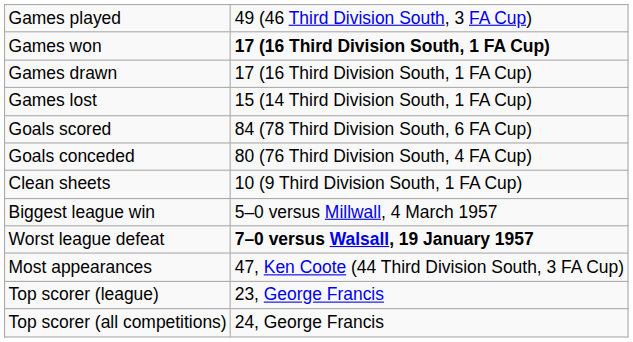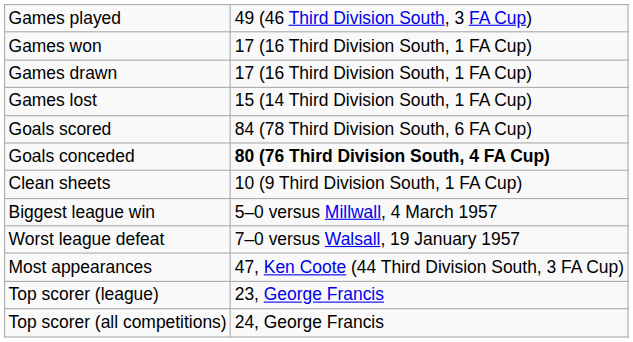Games won | column 2: bold -> normal
Goals conceded | column 2: normal -> bold
Worst league defeat | column 2: bold -> normal
